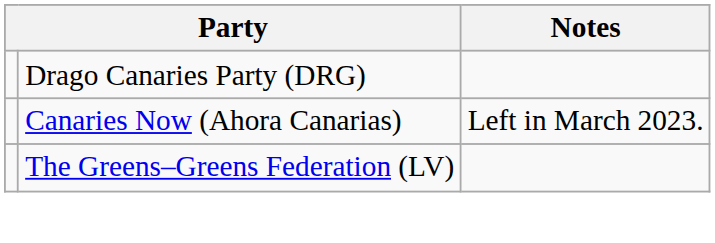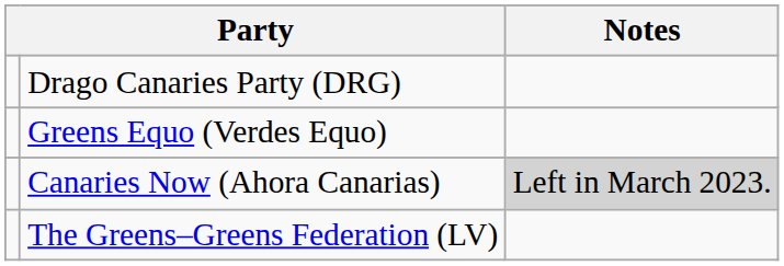+ row: Greens Equo (Verdes Equo)
Canaries Now (Ahora Canarias) | Notes: no background -> lightgrey background
